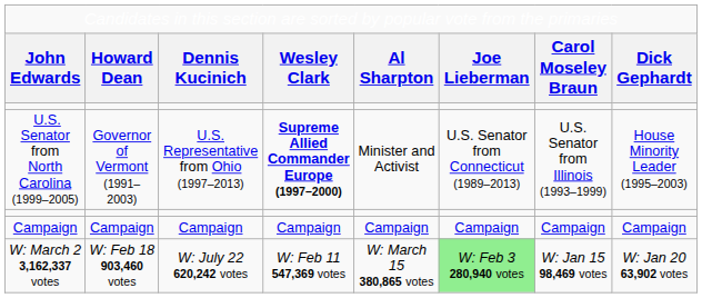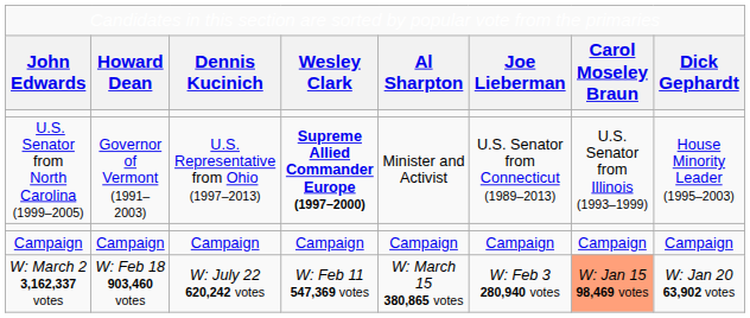W: March 2 3,162,337 votes | column 6: lightgreen background -> no background
W: March 2 3,162,337 votes | column 7: no background -> lightsalmon background
